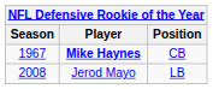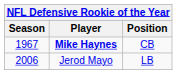Jerod Mayo | Season: 2008 -> 2006
